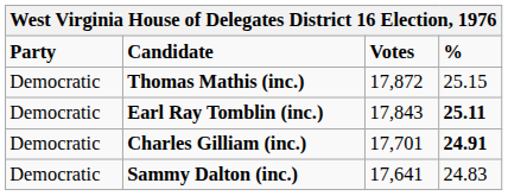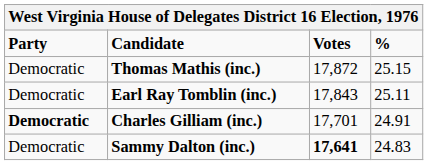Earl Ray Tomblin (inc.) | %: bold -> normal
Charles Gilliam (inc.) | Party: normal -> bold
Charles Gilliam (inc.) | %: bold -> normal
Sammy Dalton (inc.) | Votes: normal -> bold
